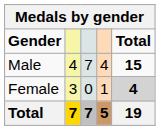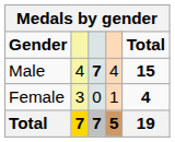Male | column 3: normal -> bold
Female | Total: lightgrey background -> no background
